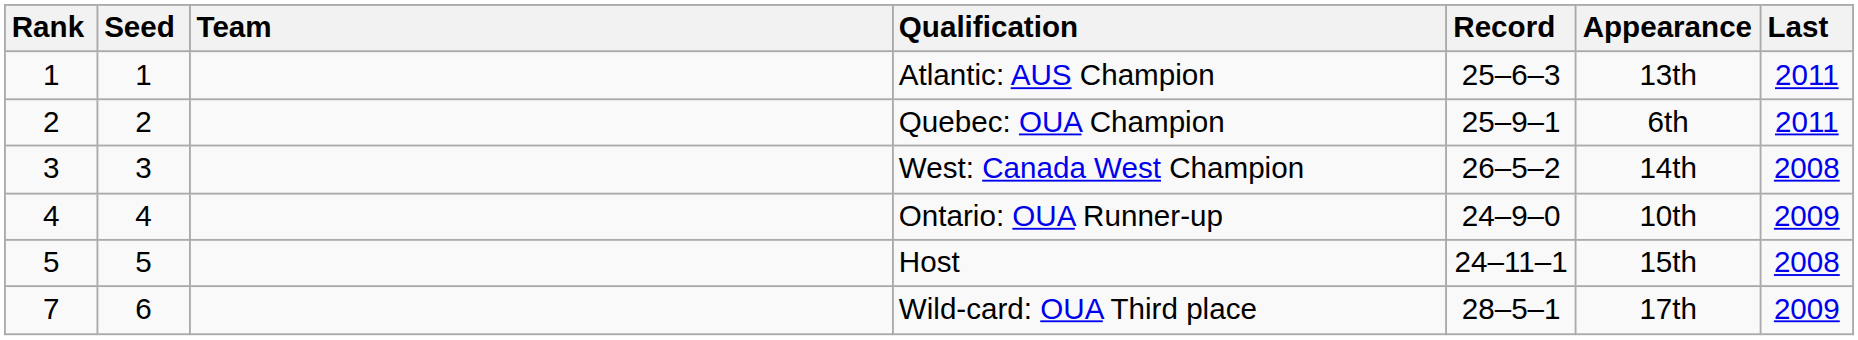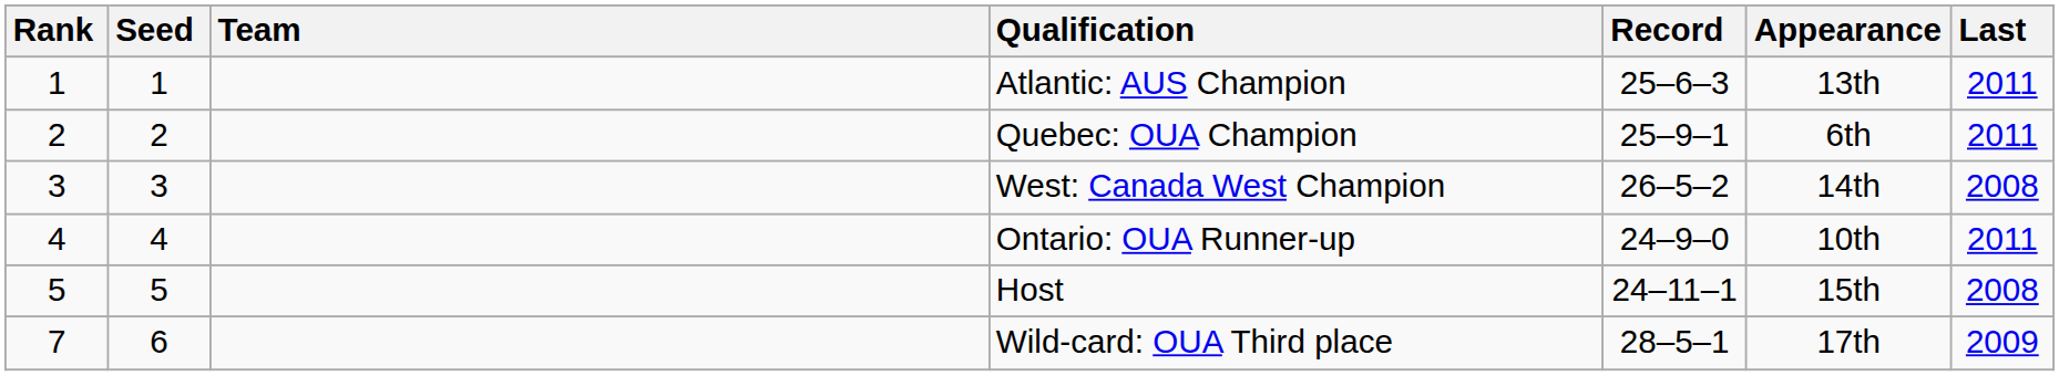Ontario: OUA Runner-up | Last: 2009 -> 2011
